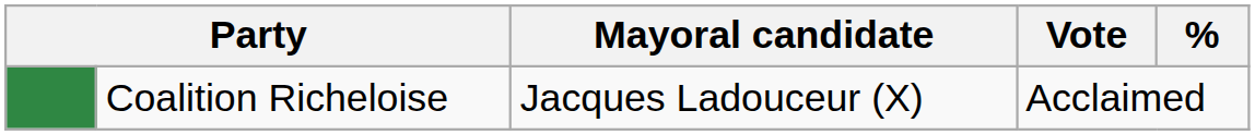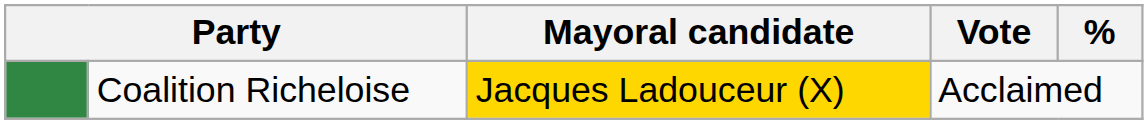Coalition Richeloise | Mayoral candidate: no background -> gold background
